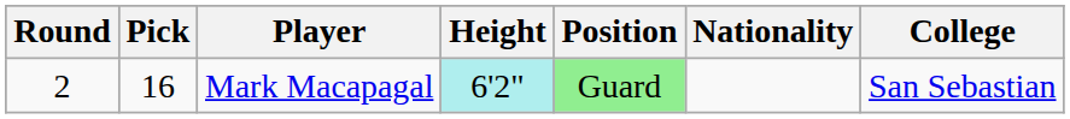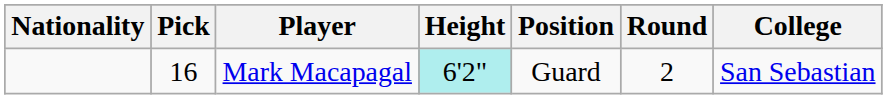columns swapped: Round <-> Nationality
Mark Macapagal | Position: lightgreen background -> no background
